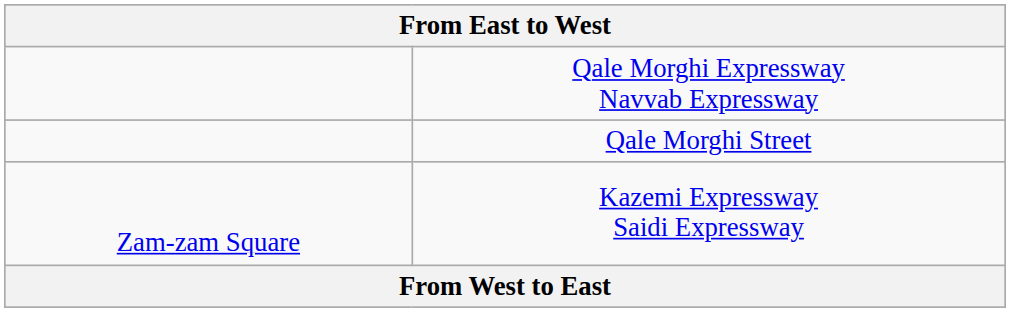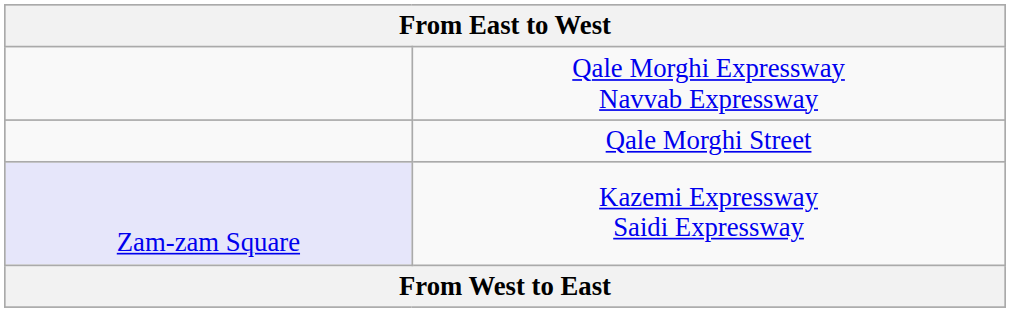Kazemi Expressway Saidi Expressway | column 1: no background -> lavender background
